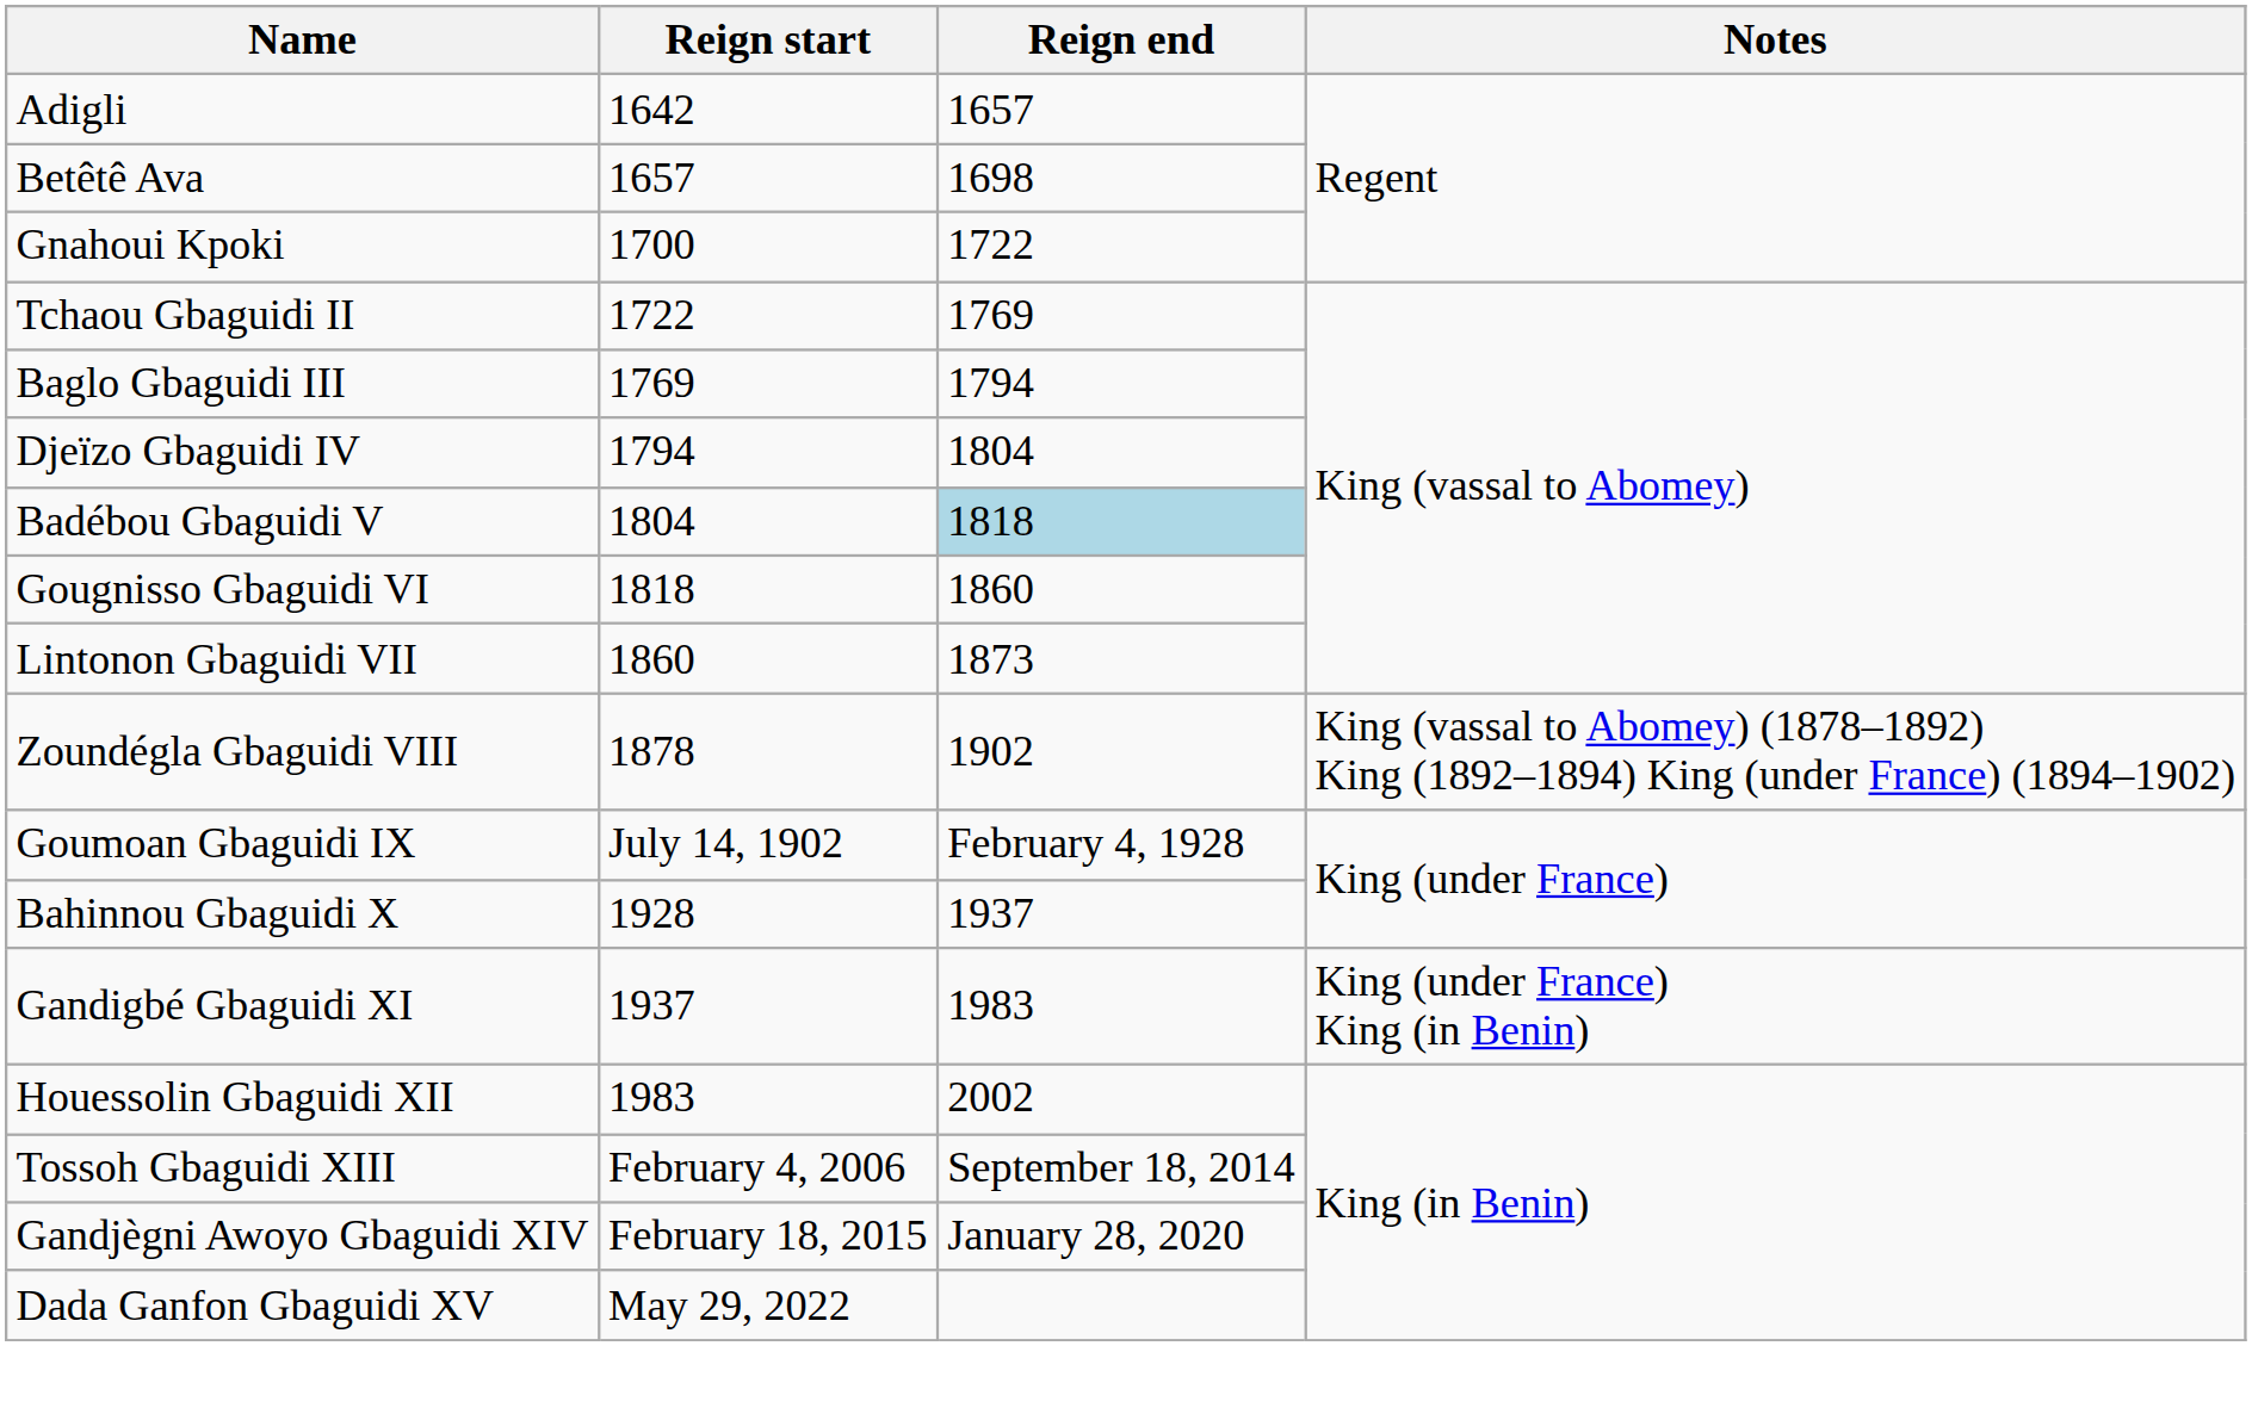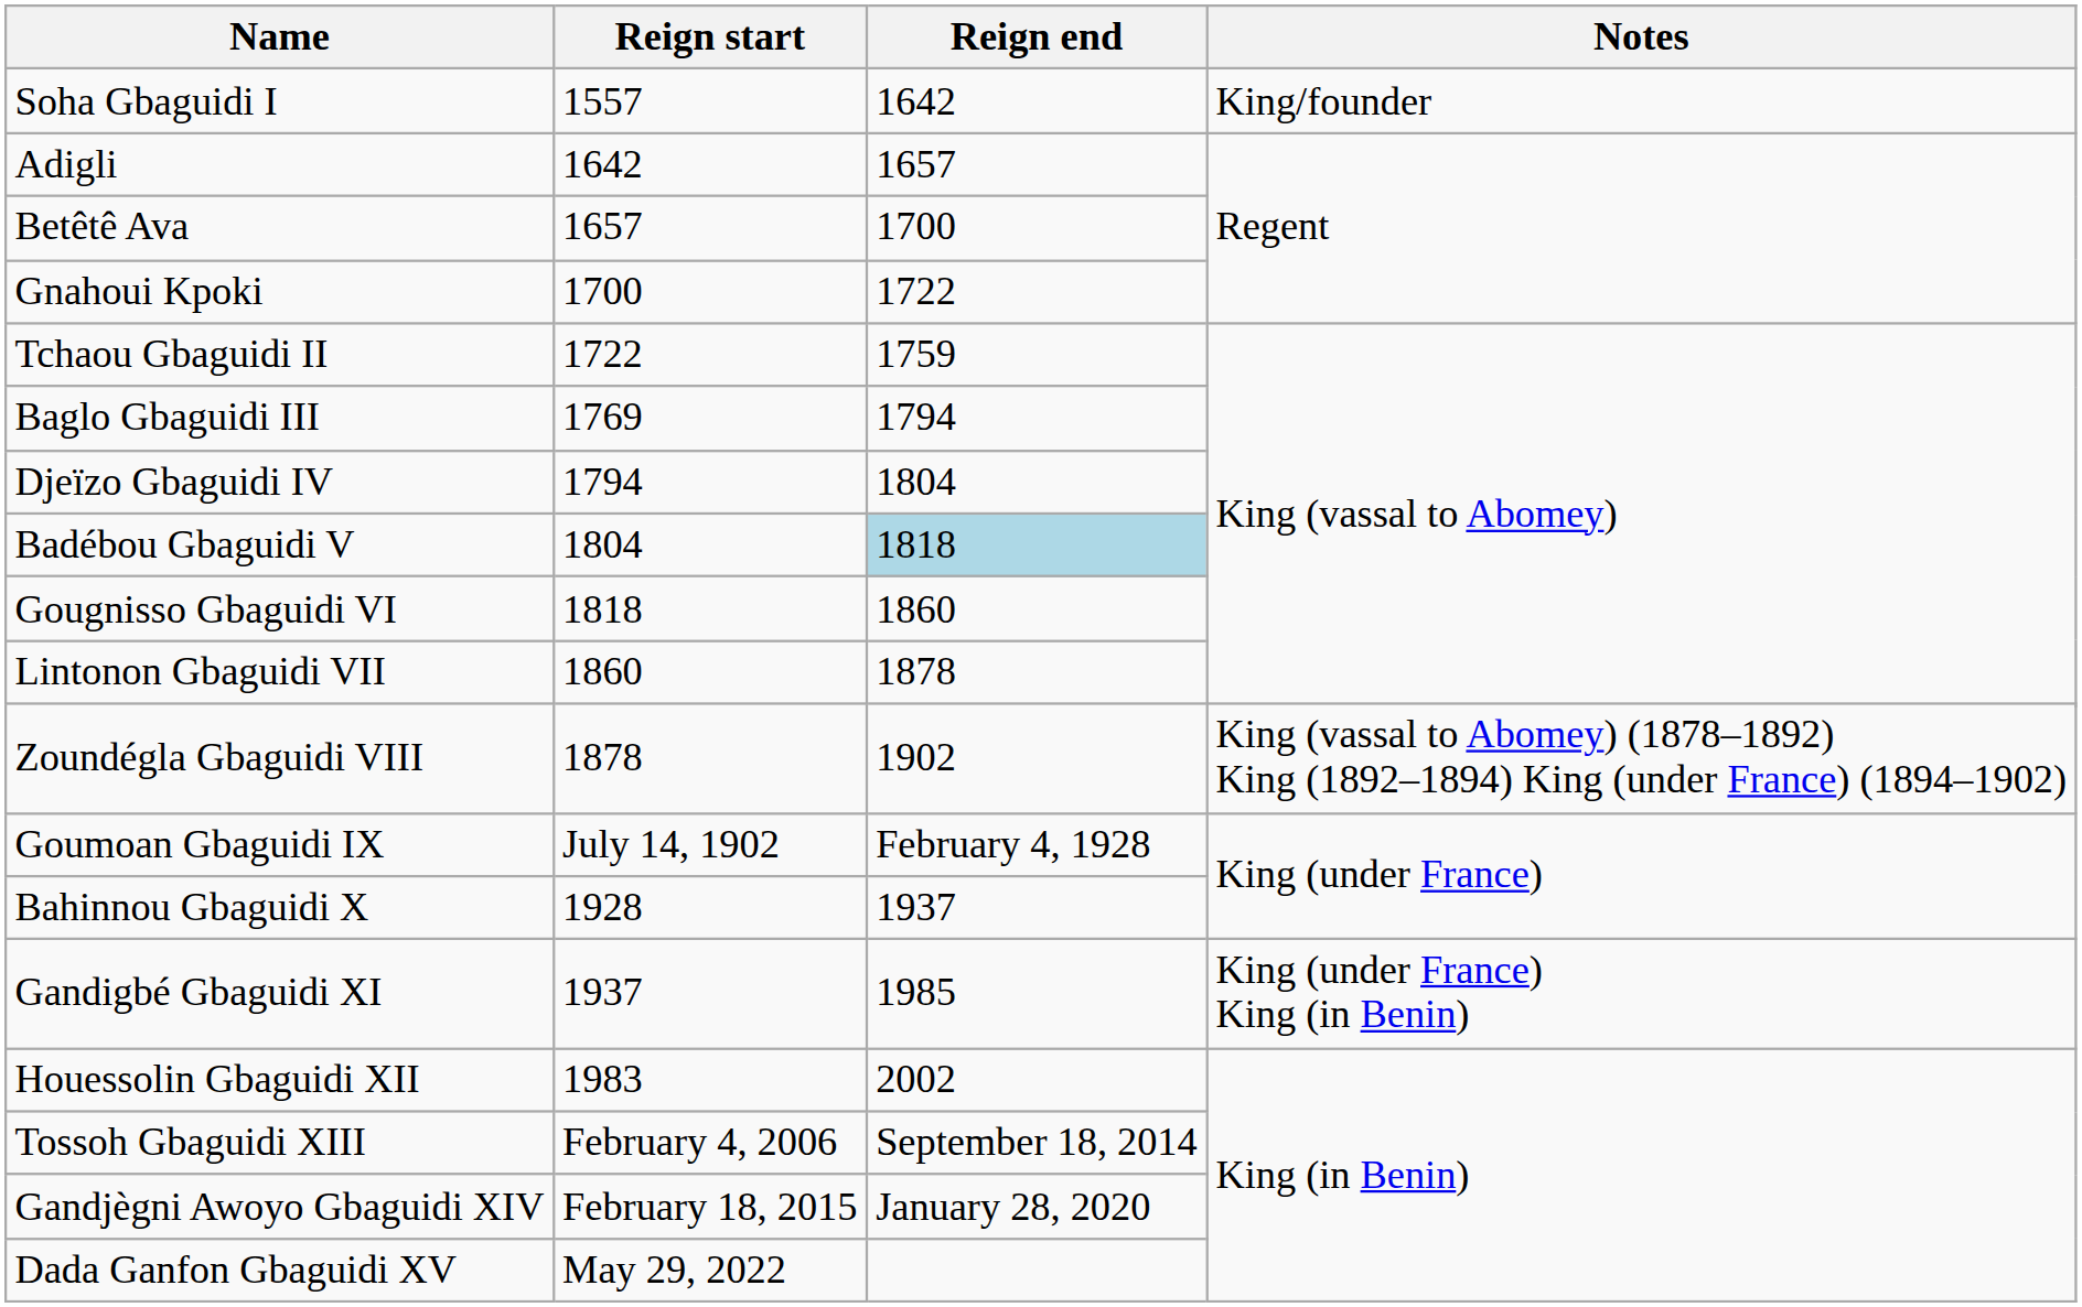+ row: Soha Gbaguidi I | 1557 | 1642 | King/founder
Betêtê Ava | Reign end: 1698 -> 1700
Tchaou Gbaguidi II | Reign end: 1769 -> 1759
Lintonon Gbaguidi VII | Reign end: 1873 -> 1878
Gandigbé Gbaguidi XI | Reign end: 1983 -> 1985
